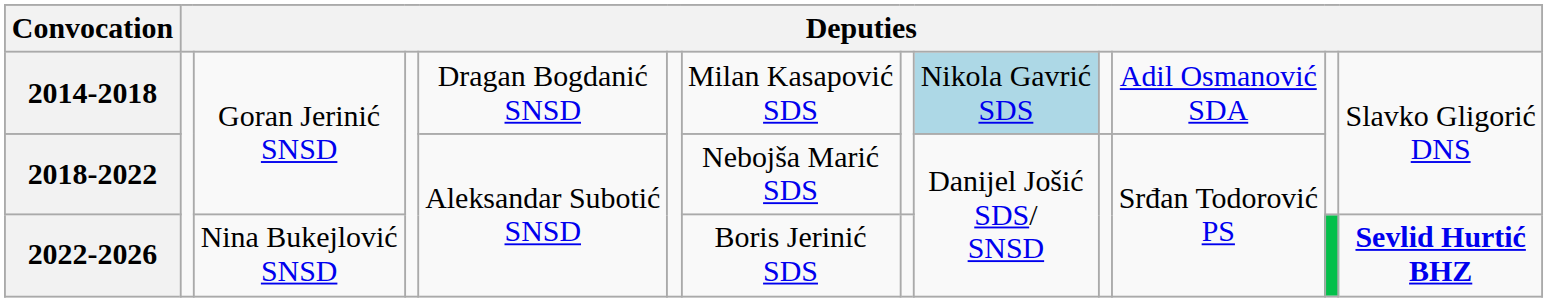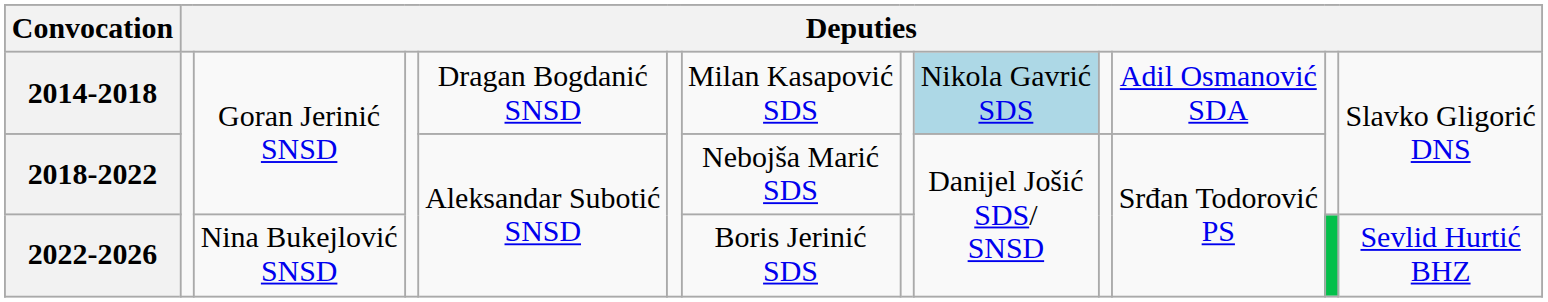2022-2026 | column 13: bold -> normal
